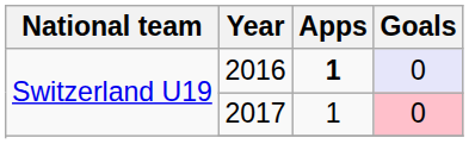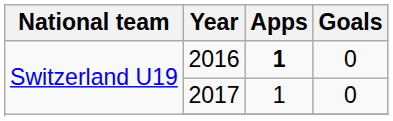2016 | Goals: lavender background -> no background
2017 | Goals: pink background -> no background
